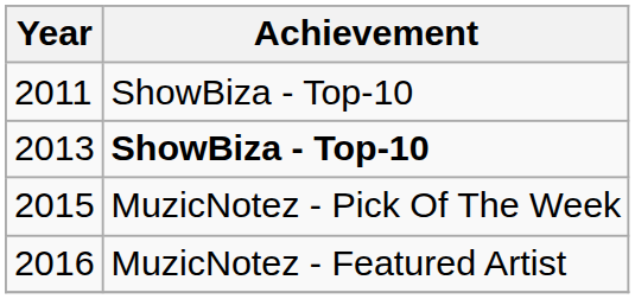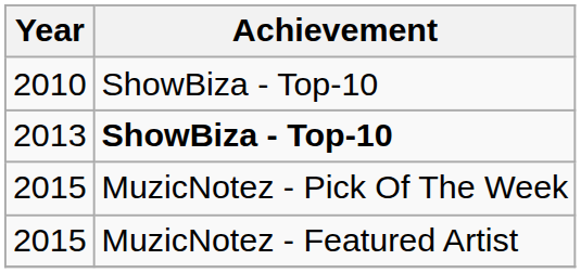row 2 | Year: 2011 -> 2010
row 5 | Year: 2016 -> 2015
